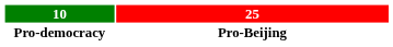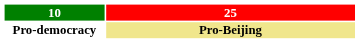Pro-democracy | 25: no background -> khaki background
